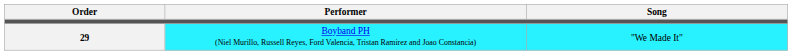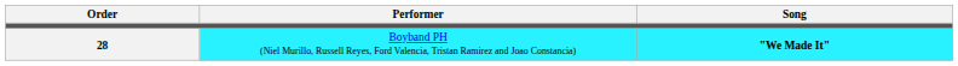row 3 | Order: 29 -> 28
row 3 | Song: normal -> bold
